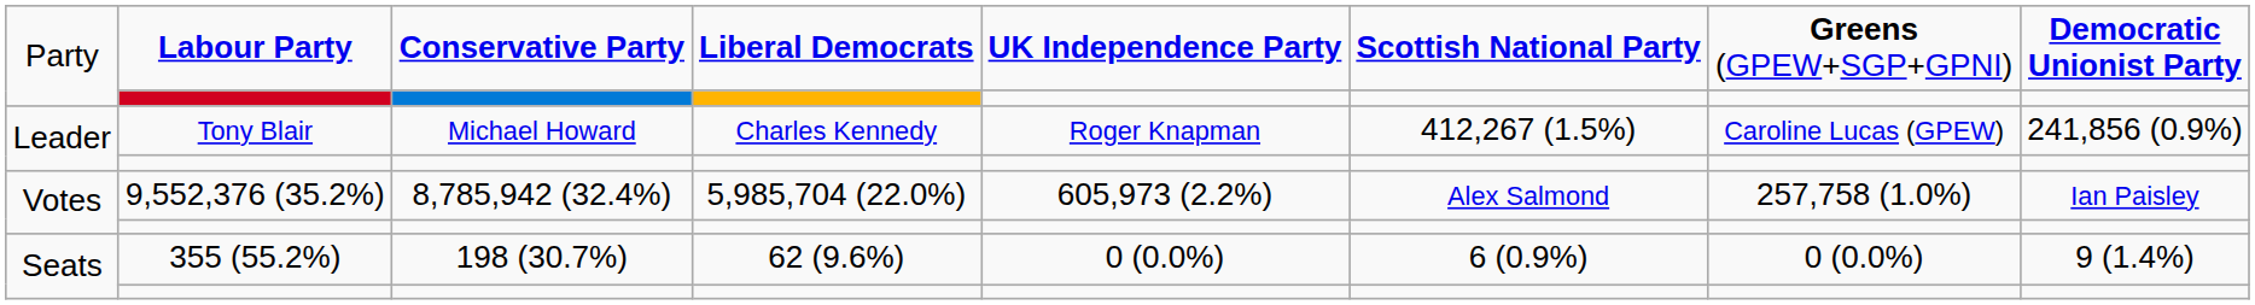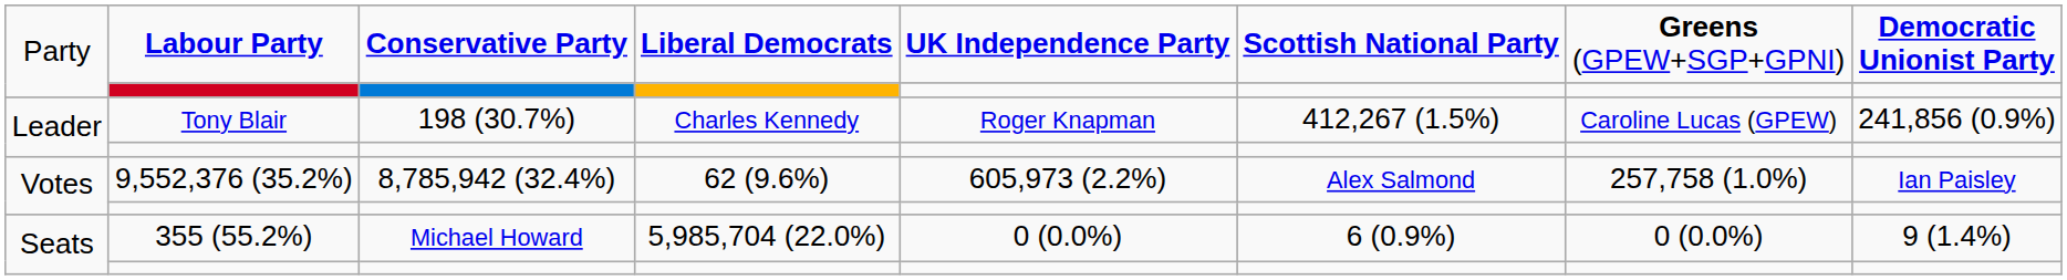Leader / Tony Blair | column 3: Michael Howard -> 198 (30.7%)
Votes / 9,552,376 (35.2%) | column 4: 5,985,704 (22.0%) -> 62 (9.6%)
Seats / 355 (55.2%) | column 3: 198 (30.7%) -> Michael Howard
Seats / 355 (55.2%) | column 4: 62 (9.6%) -> 5,985,704 (22.0%)
